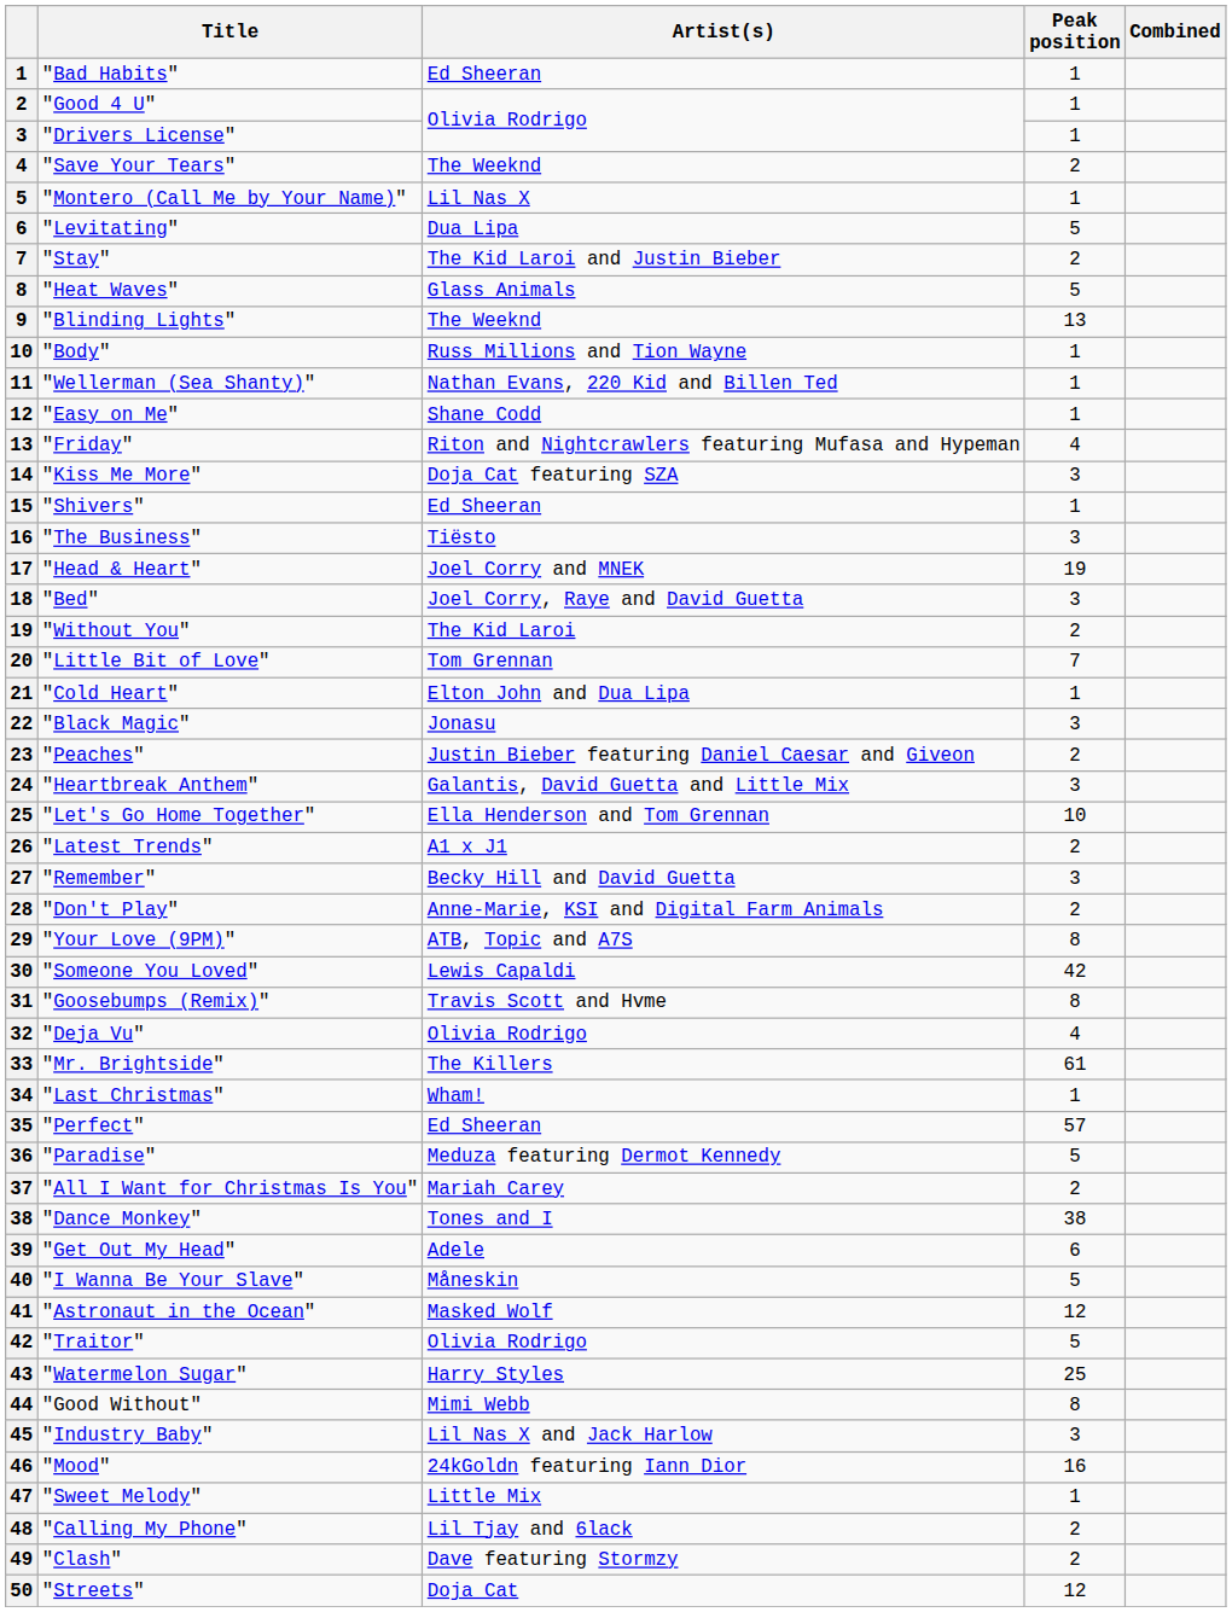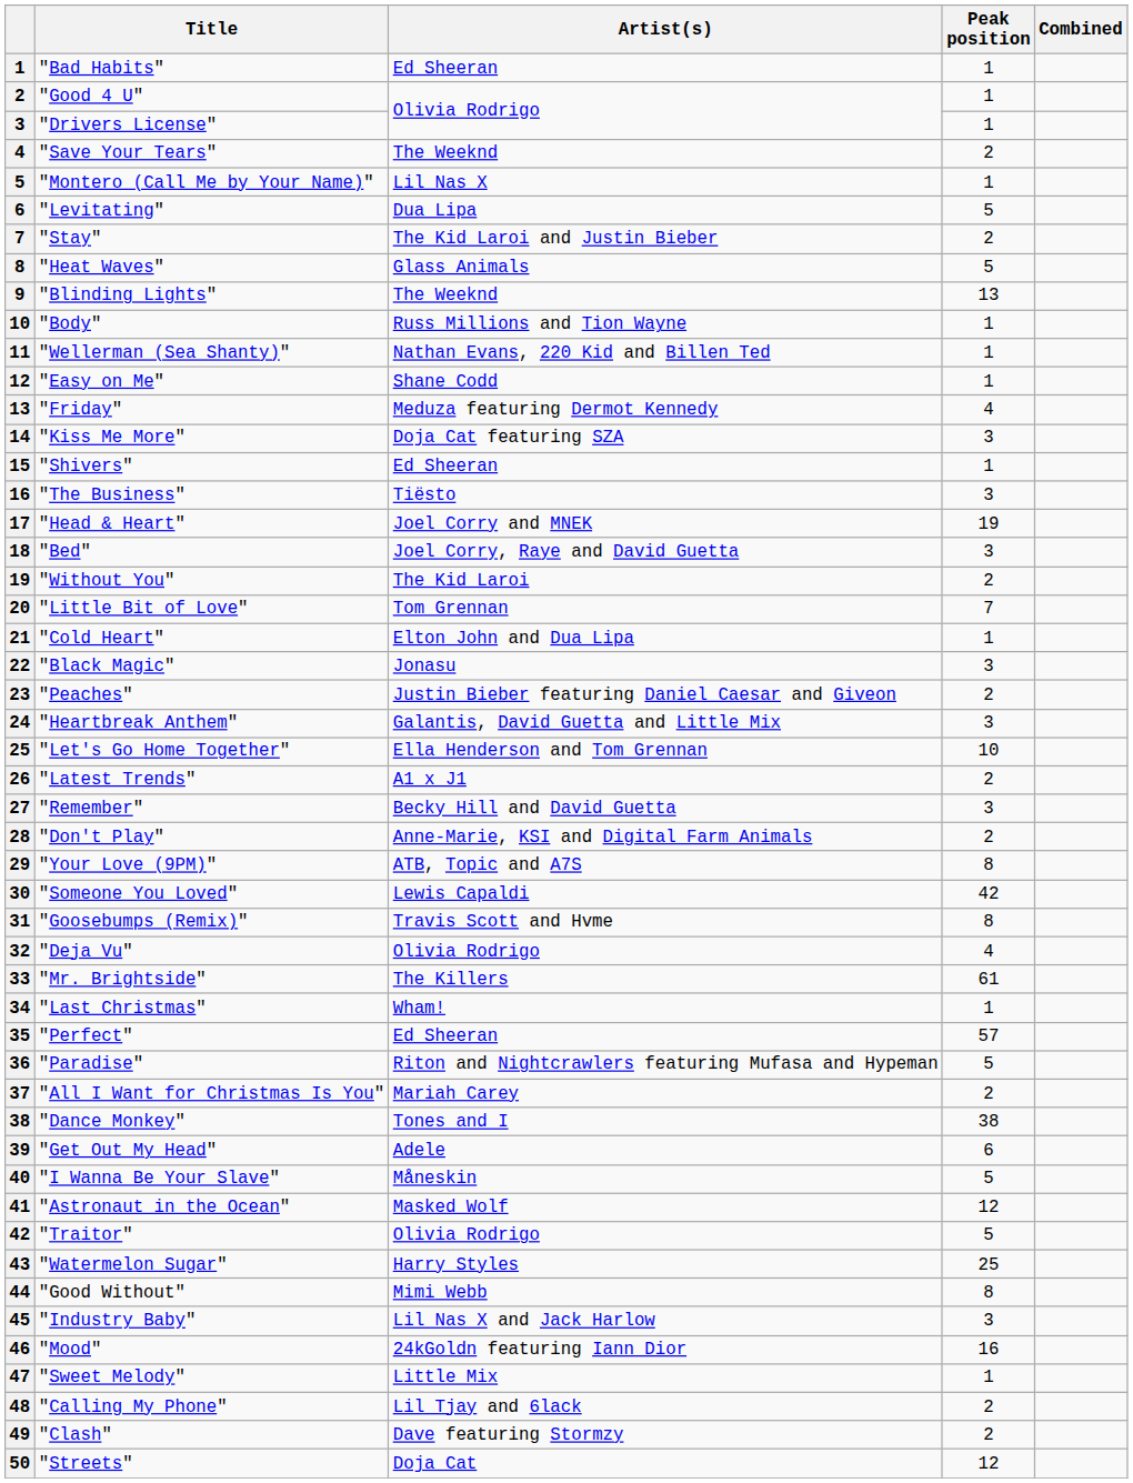"Friday" | Artist(s): Riton and Nightcrawlers featuring Mufasa and Hypeman -> Meduza featuring Dermot Kennedy
"Paradise" | Artist(s): Meduza featuring Dermot Kennedy -> Riton and Nightcrawlers featuring Mufasa and Hypeman
